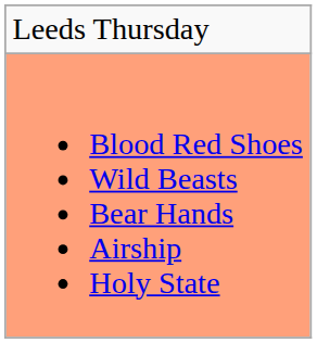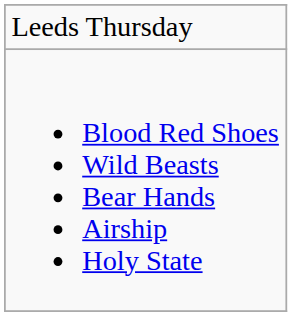row 2 | column 1: lightsalmon background -> no background
